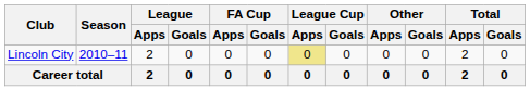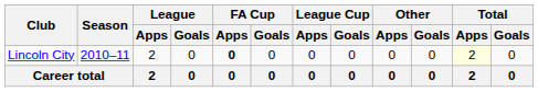Lincoln City | FA Cup / Apps: normal -> bold
Lincoln City | League Cup / Apps: khaki background -> no background
Lincoln City | Total / Apps: no background -> lightyellow background
